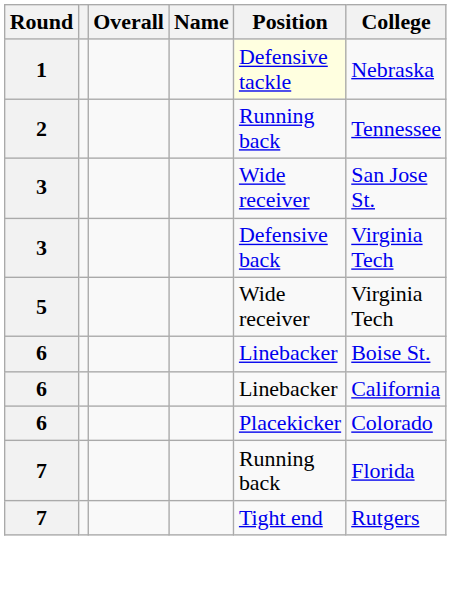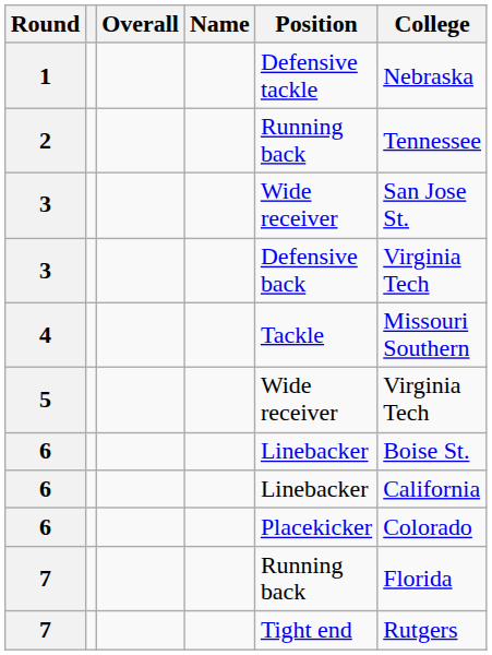1 | Position: lightyellow background -> no background
+ row: 4 | Tackle | Missouri Southern
